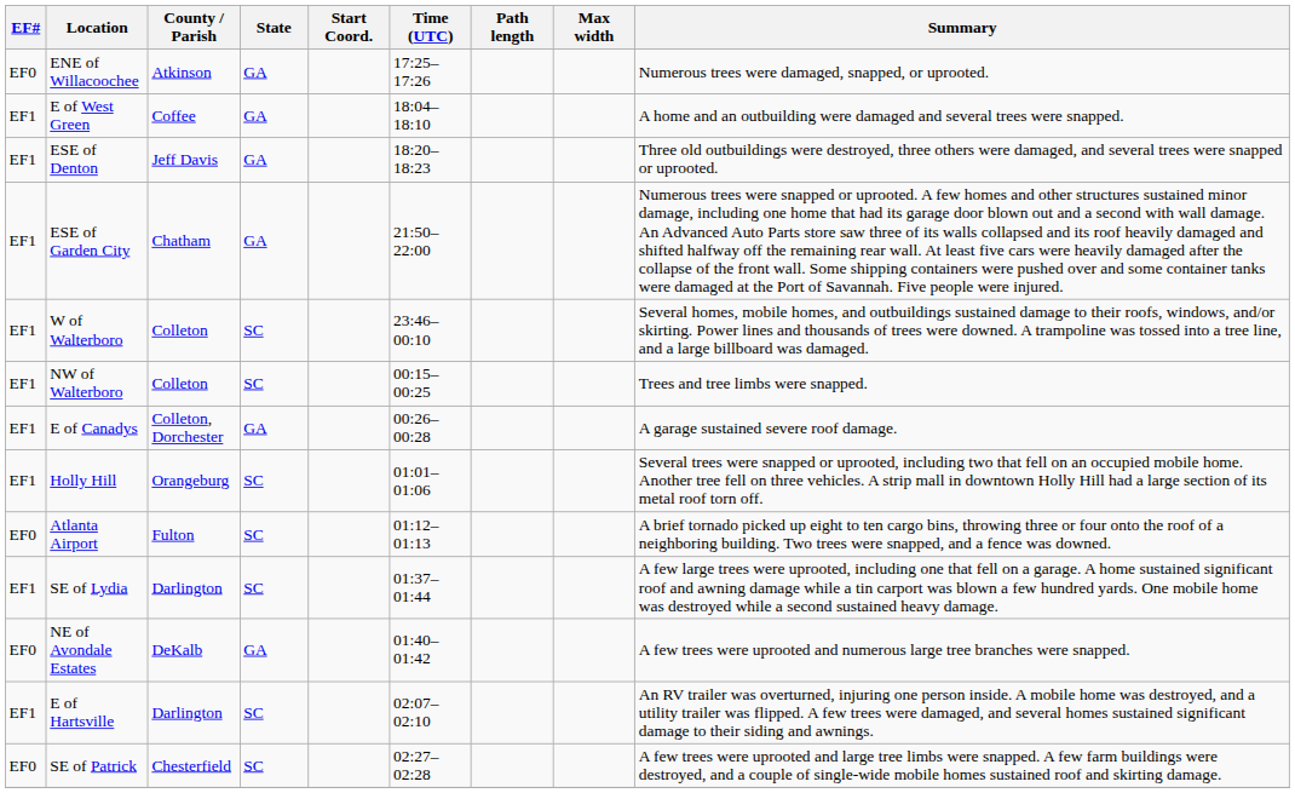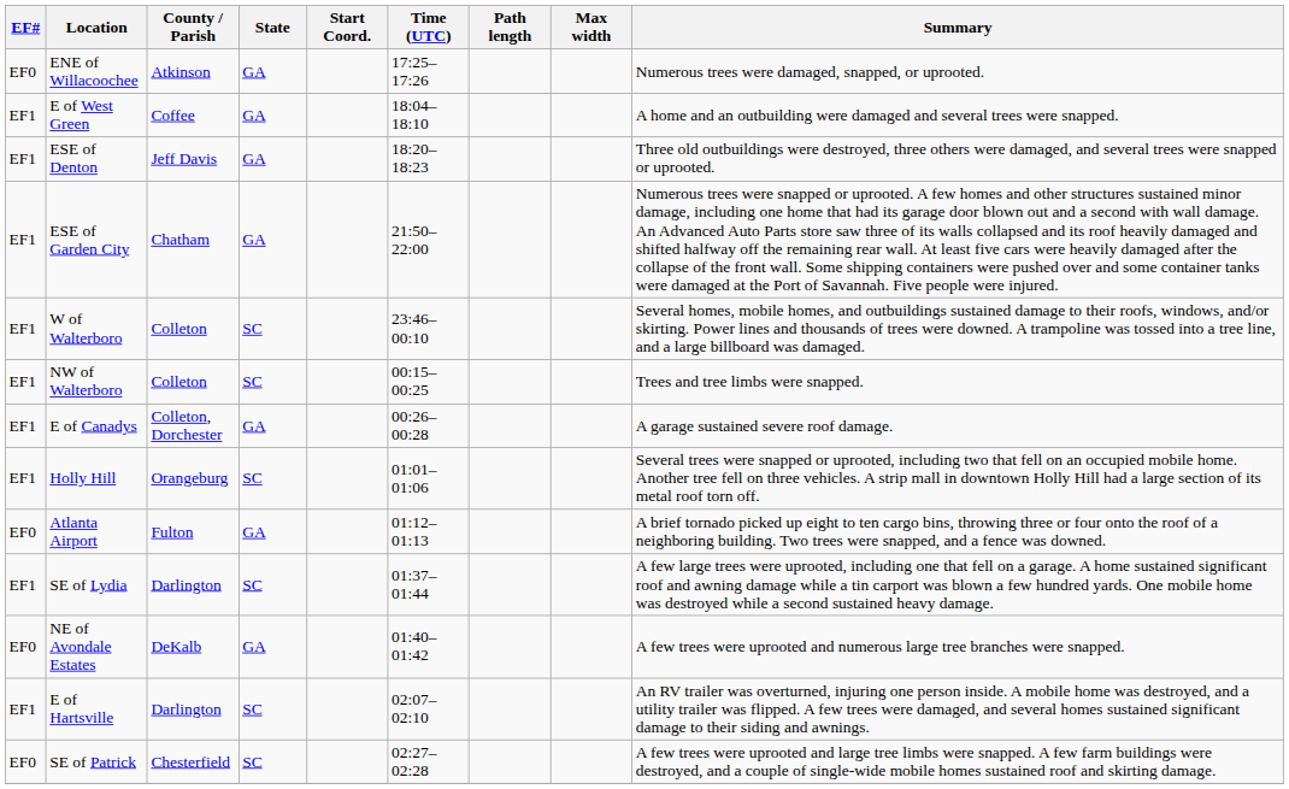Atlanta Airport | State: SC -> GA
